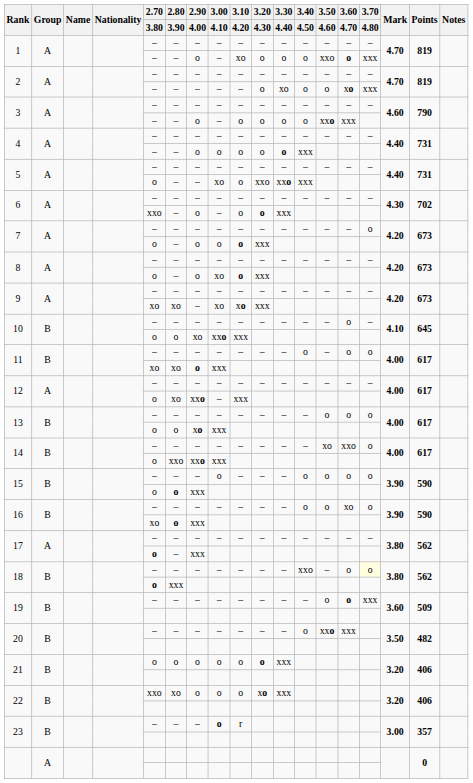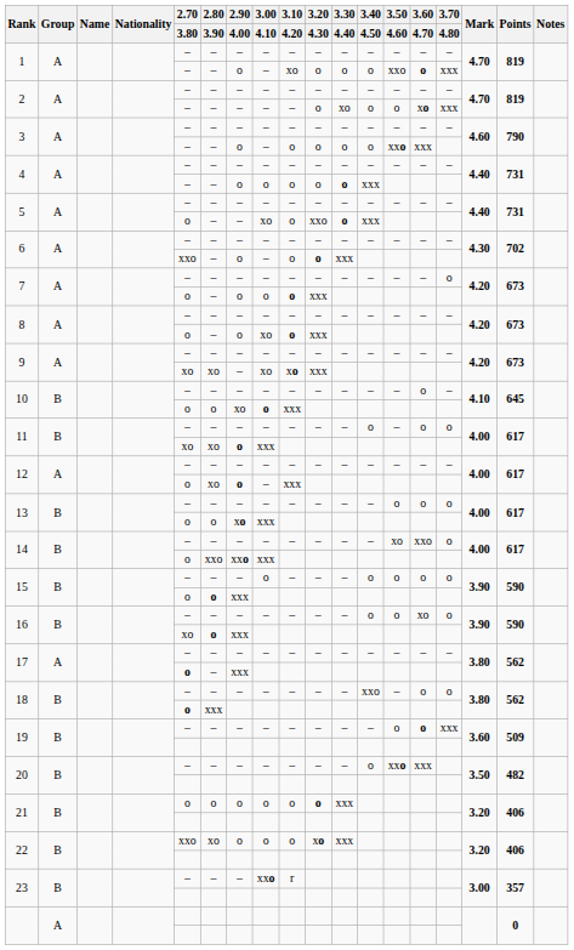row 12 | 3.30 / 4.40: xxo -> o
row 22 | 3.00 / 4.10: xxo -> o
row 26 | 2.90 / 4.00: xxo -> o
row 37 | 3.70 / 4.80: lightyellow background -> no background
row 47 | 3.00 / 4.10: o -> xxo
